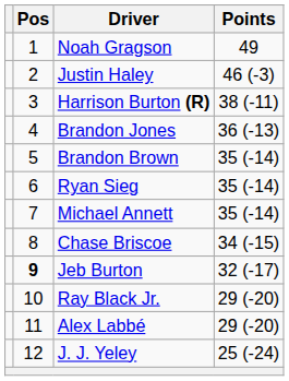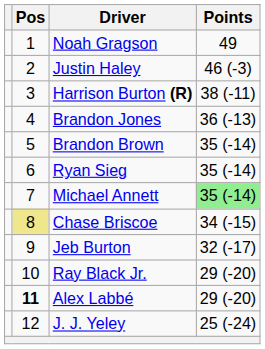Michael Annett | Points: no background -> lightgreen background
Chase Briscoe | Pos: no background -> khaki background
Jeb Burton | Pos: bold -> normal
Alex Labbé | Pos: normal -> bold
